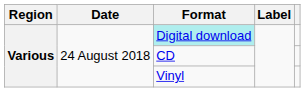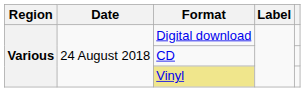Digital download | Format: paleturquoise background -> no background
Vinyl | Format: no background -> khaki background
